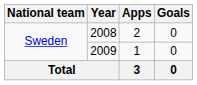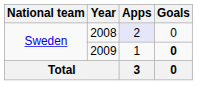2008 | Apps: no background -> lavender background
2009 | Goals: normal -> bold
